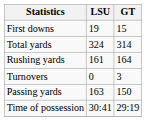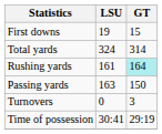Rushing yards | GT: no background -> paleturquoise background
rows swapped: Passing yards <-> Turnovers
